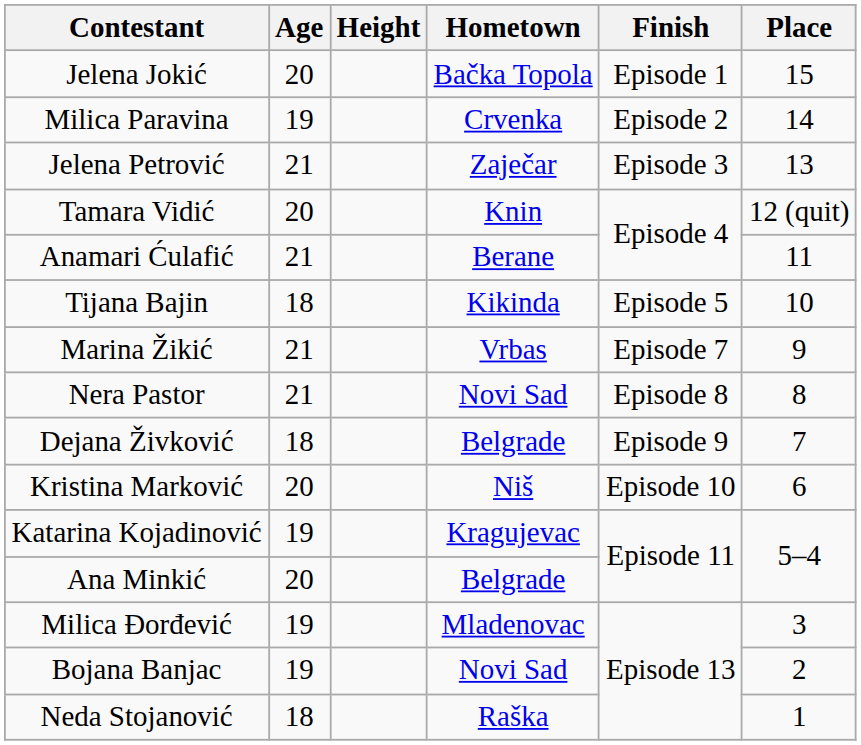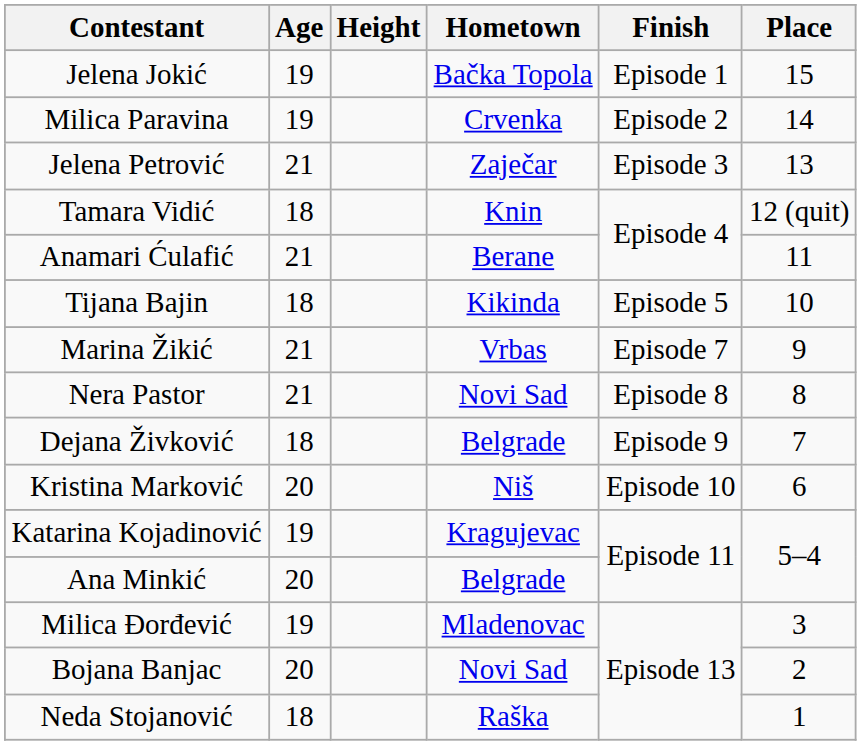Jelena Jokić | Age: 20 -> 19
Tamara Vidić | Age: 20 -> 18
Bojana Banjac | Age: 19 -> 20
